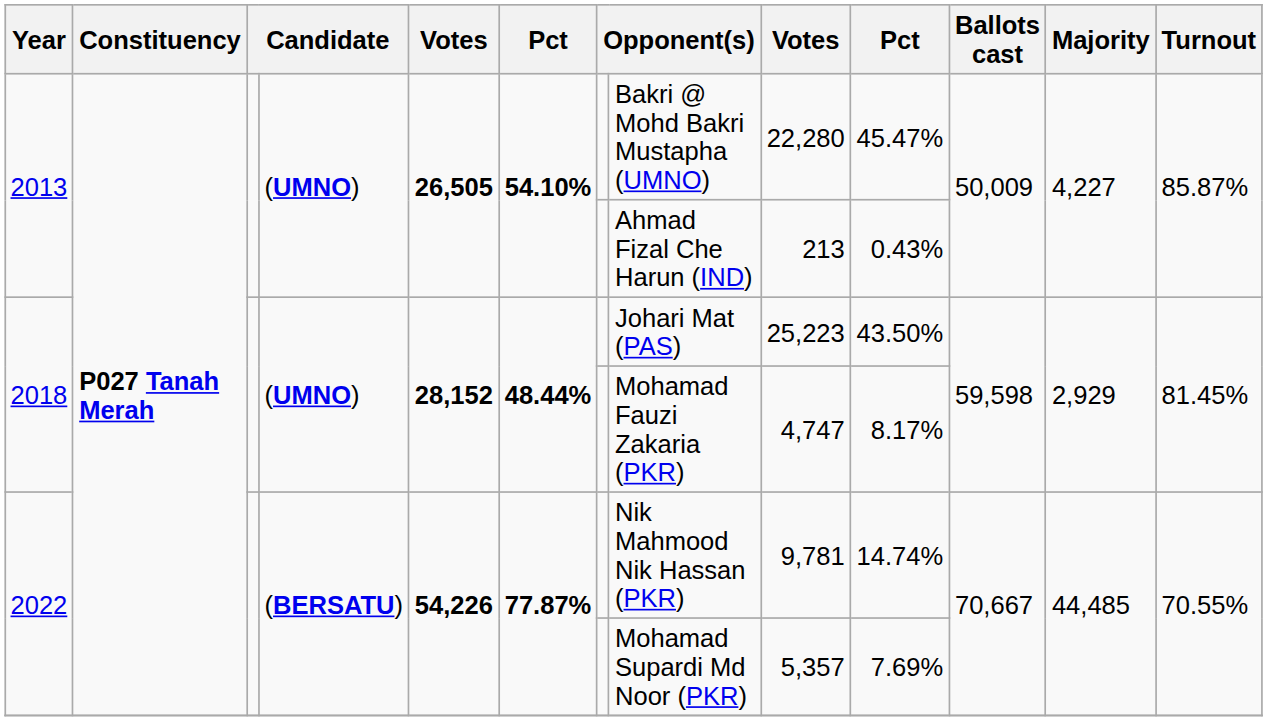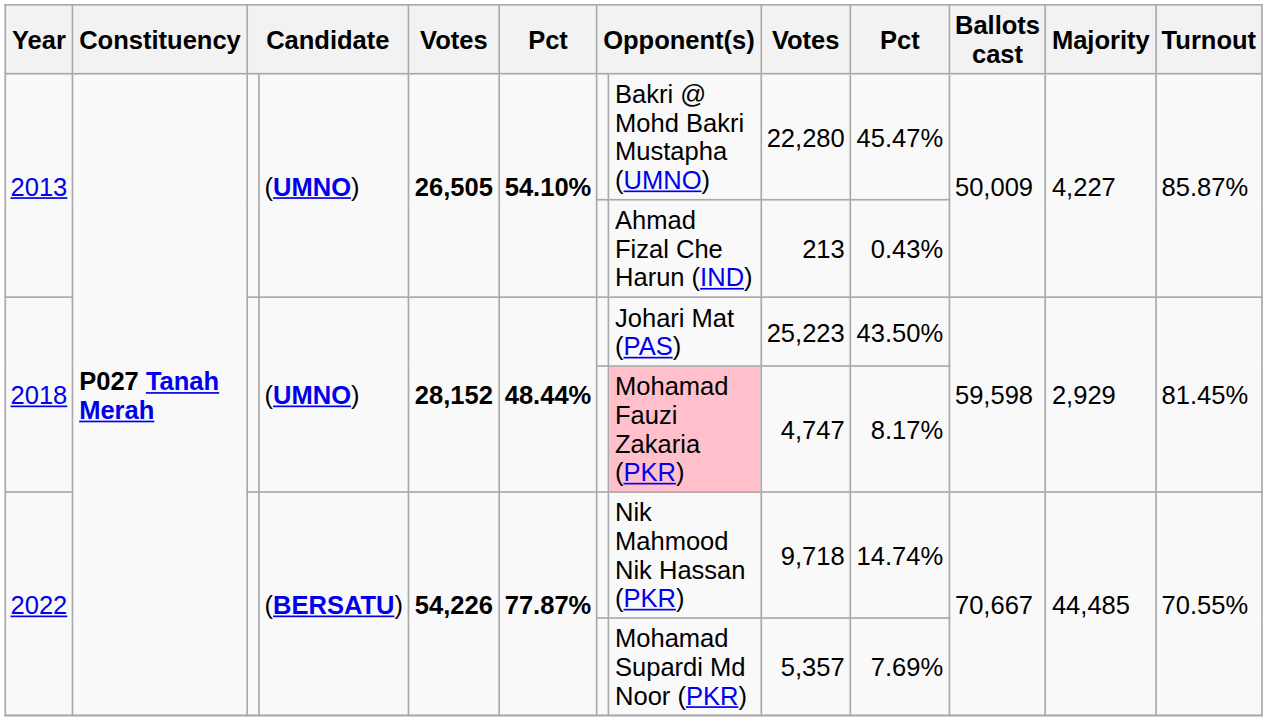row 5 | column 8: no background -> pink background
row 6 | column 9: 9,781 -> 9,718
